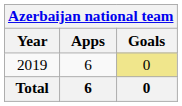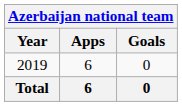2019 | Goals: khaki background -> no background
